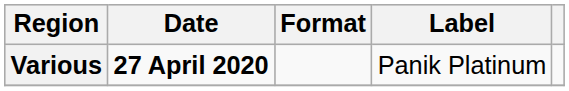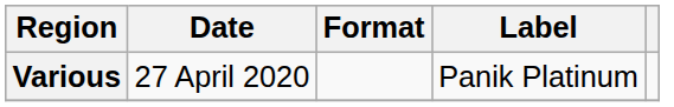Various | Date: bold -> normal
